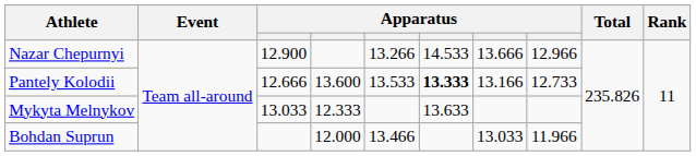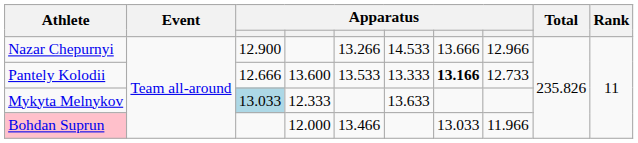row 4 | column 6: bold -> normal
row 4 | column 7: normal -> bold
row 5 | column 3: no background -> lightblue background
row 6 | Athlete: no background -> pink background
